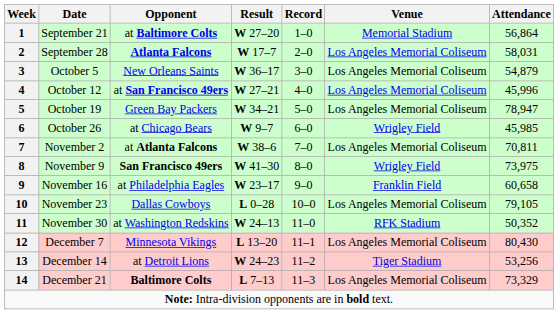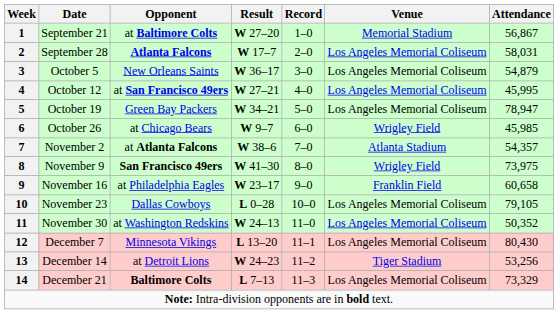1 | Attendance: 56,864 -> 56,867
4 | Attendance: 45,996 -> 45,995
7 | Venue: Los Angeles Memorial Coliseum -> Atlanta Stadium
7 | Attendance: 70,811 -> 54,357
11 | Venue: RFK Stadium -> Los Angeles Memorial Coliseum
